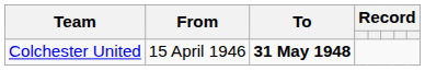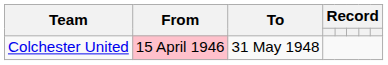Colchester United | From: no background -> pink background
Colchester United | To: bold -> normal
